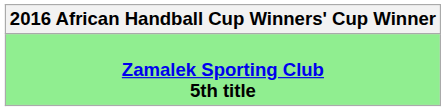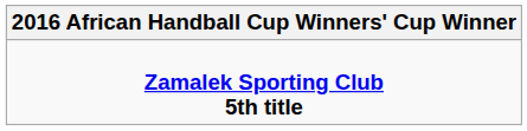row 2 | column 1: lightgreen background -> no background
